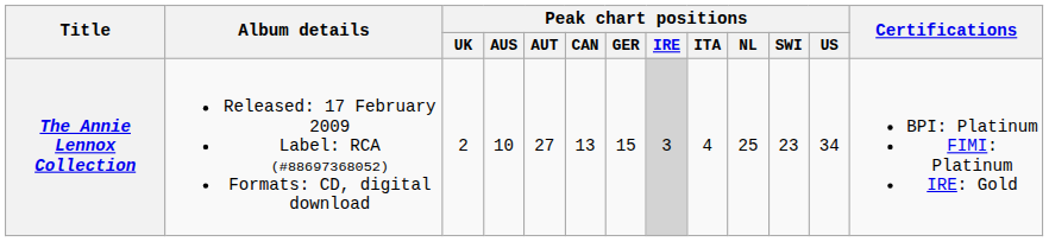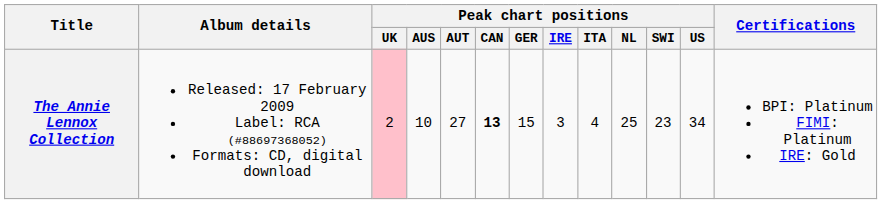The Annie Lennox Collection | Peak chart positions / UK: no background -> pink background
The Annie Lennox Collection | Peak chart positions / CAN: normal -> bold
The Annie Lennox Collection | Peak chart positions / IRE: lightgrey background -> no background
